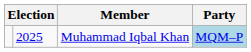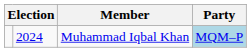Muhammad Iqbal Khan | column 2: 2025 -> 2024
